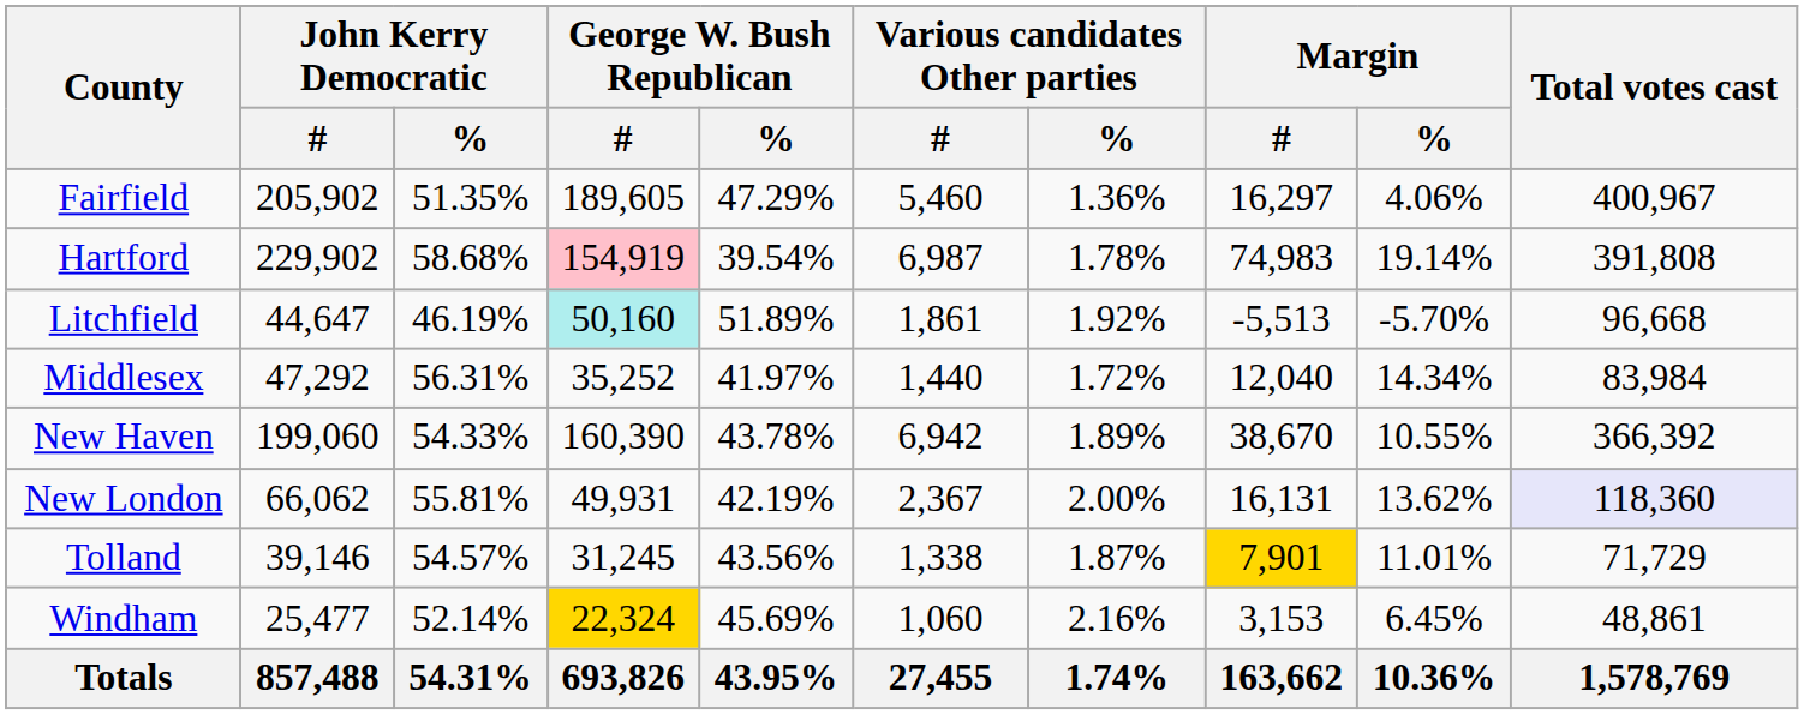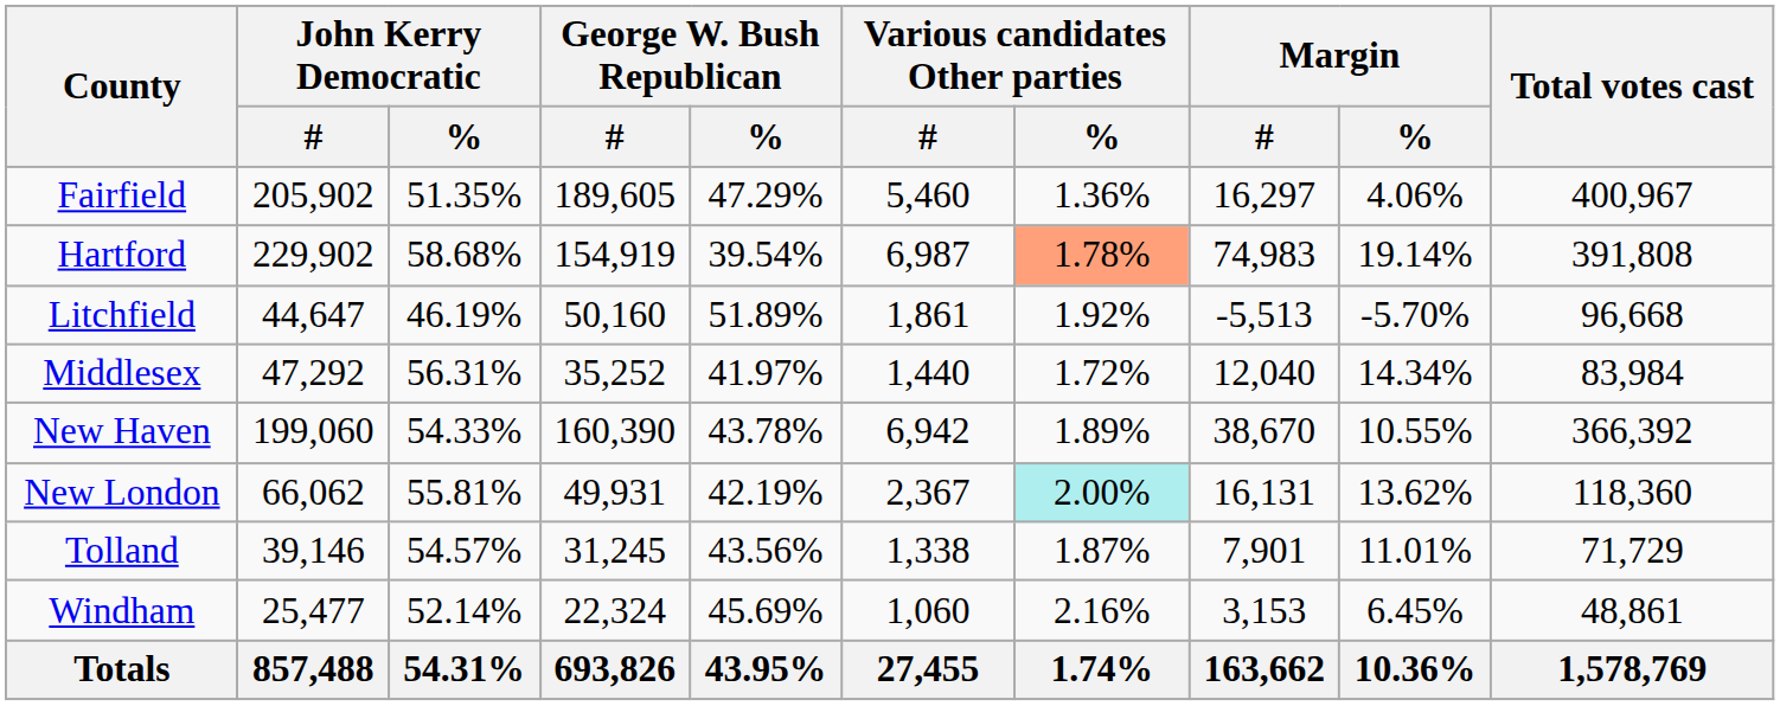Hartford | George W. Bush Republican / #: pink background -> no background
Hartford | Various candidates Other parties / %: no background -> lightsalmon background
Litchfield | George W. Bush Republican / #: paleturquoise background -> no background
New London | Various candidates Other parties / %: no background -> paleturquoise background
New London | Total votes cast: lavender background -> no background
Tolland | Margin / #: gold background -> no background
Windham | George W. Bush Republican / #: gold background -> no background
